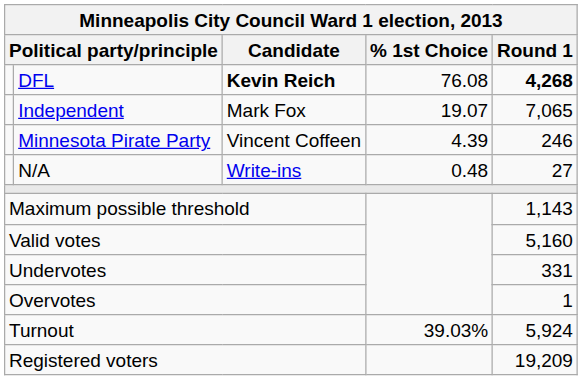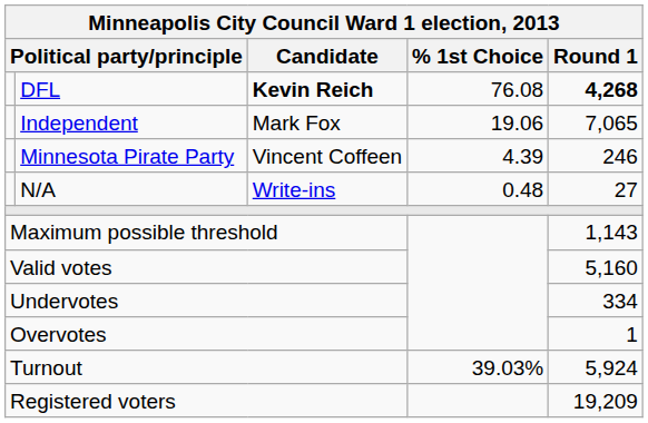Independent | % 1st Choice: 19.07 -> 19.06
Undervotes | Round 1: 331 -> 334
